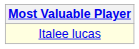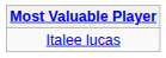row 2 | column 1: lightyellow background -> no background
